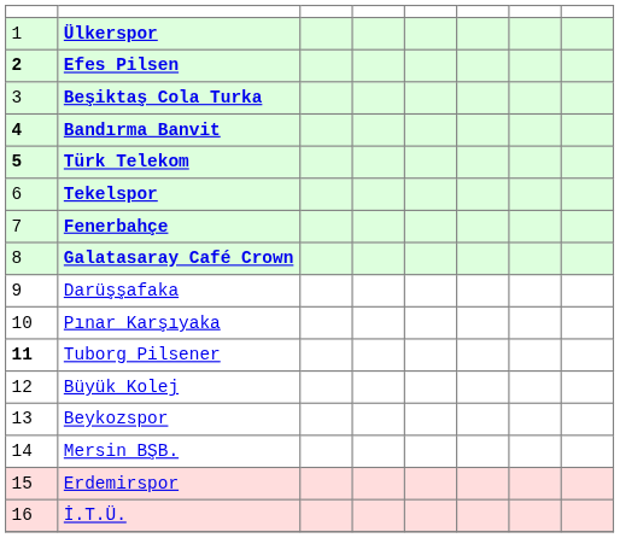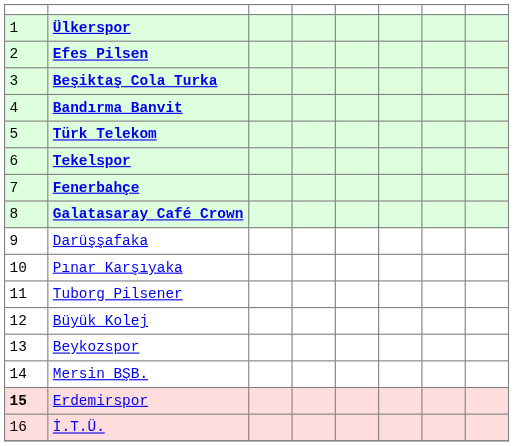Efes Pilsen | column 1: bold -> normal
Bandırma Banvit | column 1: bold -> normal
Türk Telekom | column 1: bold -> normal
Tuborg Pilsener | column 1: bold -> normal
Erdemirspor | column 1: normal -> bold
